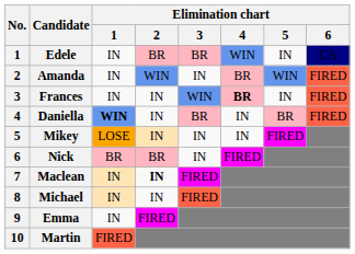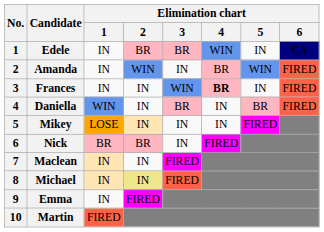Daniella | Elimination chart / 1: bold -> normal
Maclean | Elimination chart / 2: bold -> normal
Michael | Elimination chart / 2: no background -> khaki background
